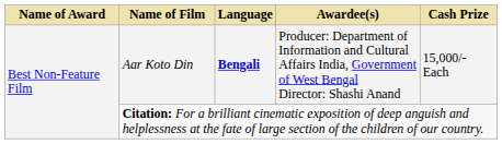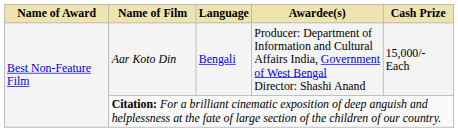Aar Koto Din | Language: bold -> normal
